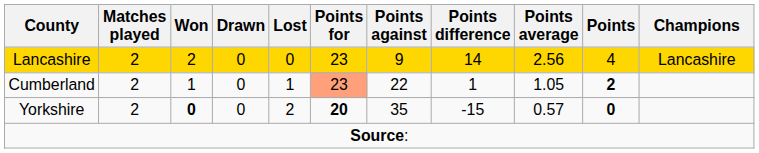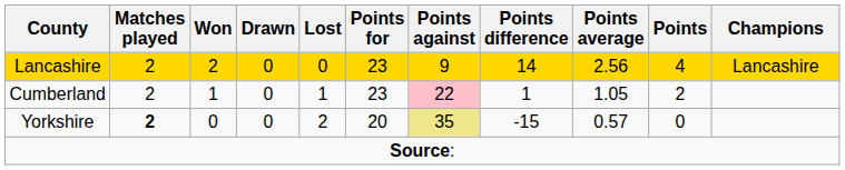Cumberland | Points for: lightsalmon background -> no background
Cumberland | Points against: no background -> pink background
Cumberland | Points: bold -> normal
Yorkshire | Matches played: normal -> bold
Yorkshire | Won: bold -> normal
Yorkshire | Points for: bold -> normal
Yorkshire | Points against: no background -> khaki background
Yorkshire | Points: bold -> normal
